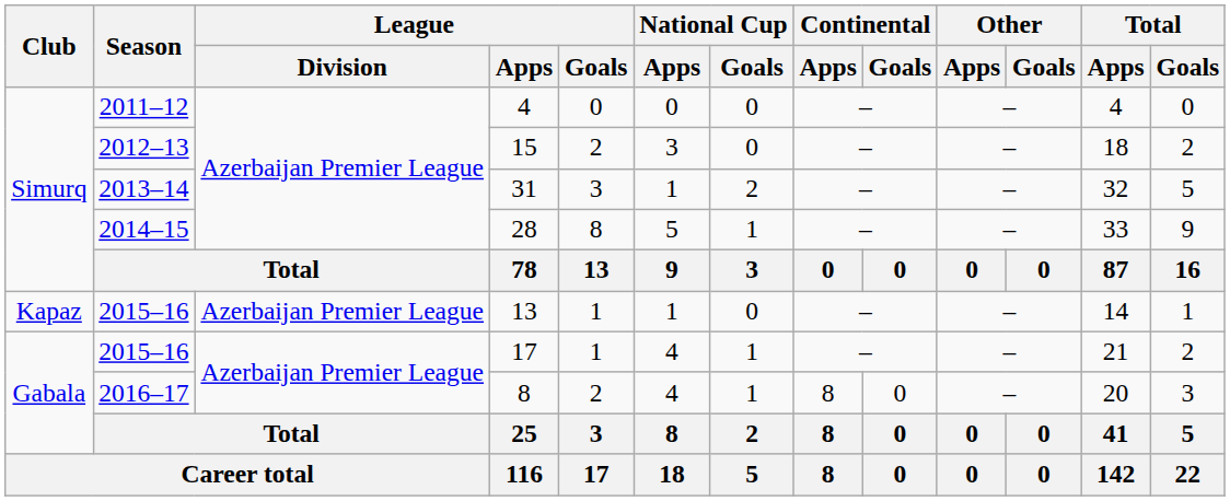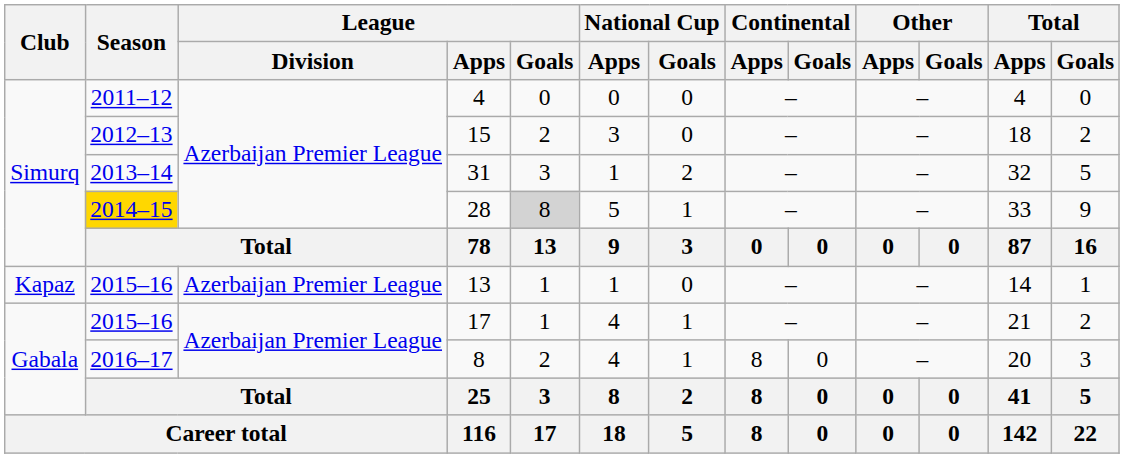28 | Season: no background -> gold background
28 | League / Goals: no background -> lightgrey background
